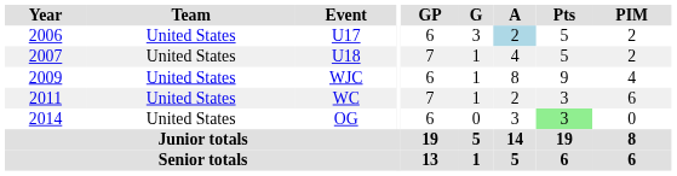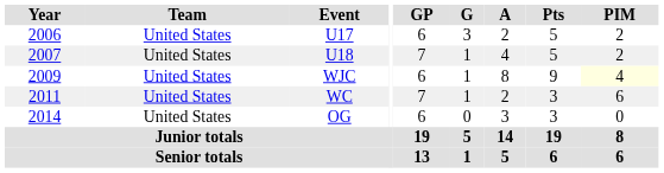U17 | A: lightblue background -> no background
WJC | PIM: no background -> lightyellow background
OG | Pts: lightgreen background -> no background
